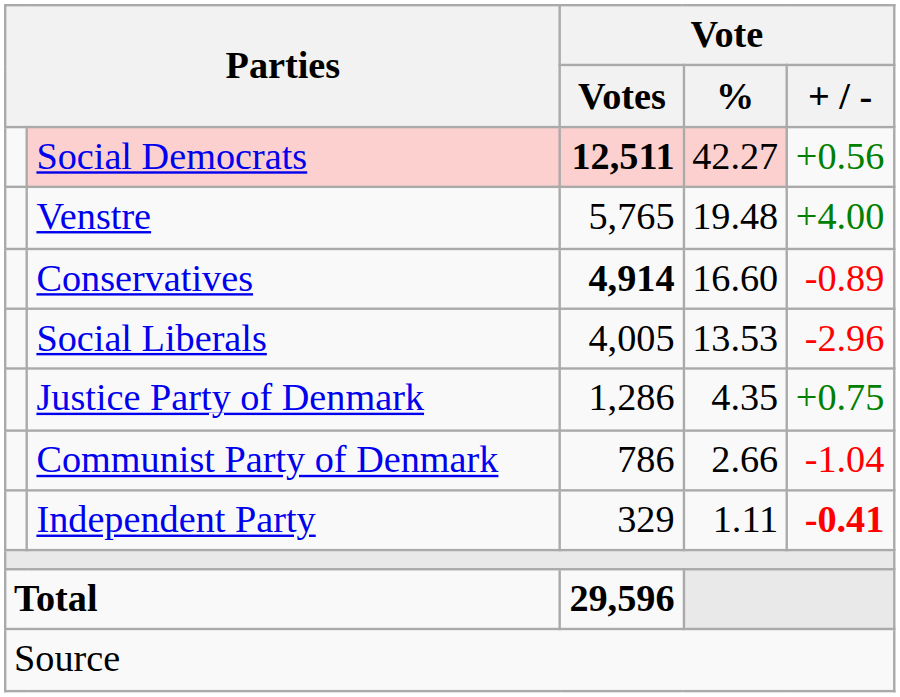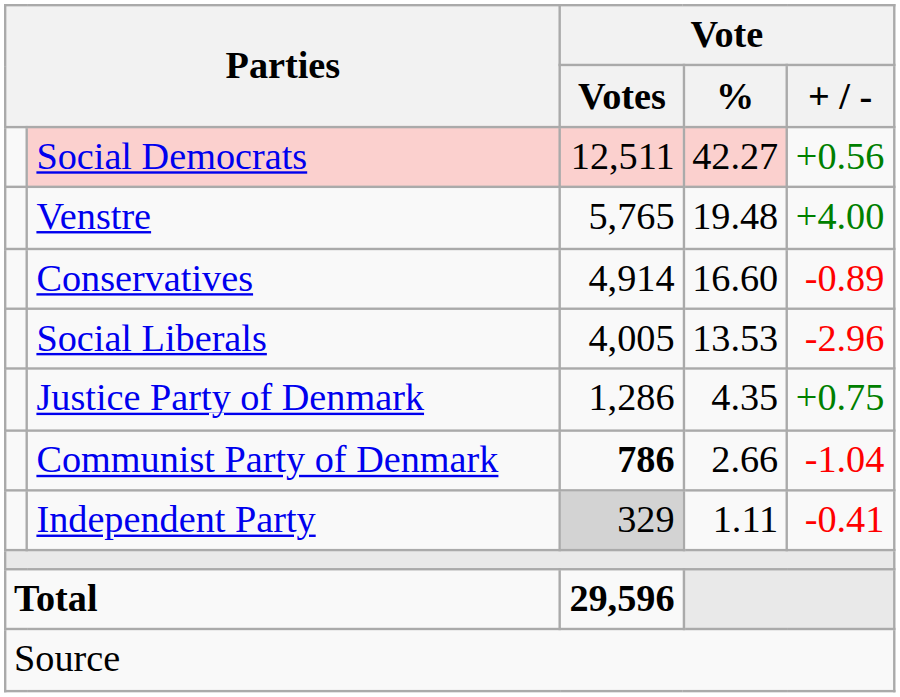Social Democrats | Vote / Votes: bold -> normal
Conservatives | Vote / Votes: bold -> normal
Communist Party of Denmark | Vote / Votes: normal -> bold
Independent Party | Vote / Votes: no background -> lightgrey background
Independent Party | Vote / + / -: bold -> normal
